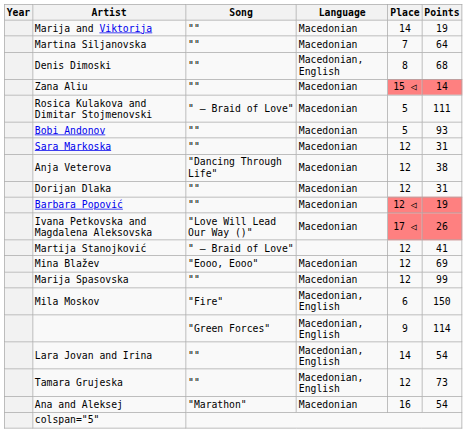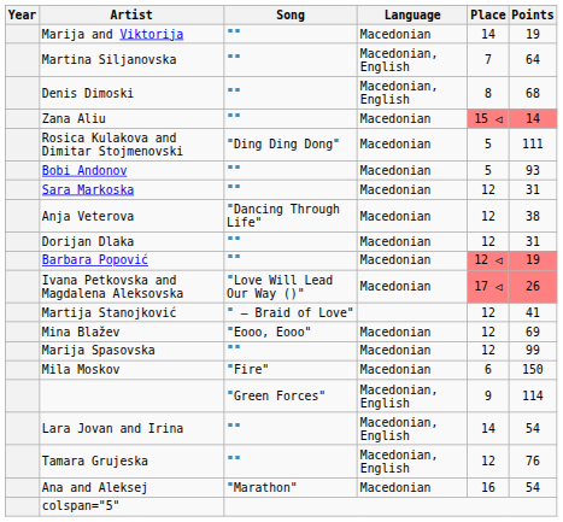Martina Siljanovska | Language: Macedonian -> Macedonian, English
Rosica Kulakova and Dimitar Stojmenovski | Song: " – Braid of Love" -> "Ding Ding Dong"
Mila Moskov | Language: Macedonian, English -> Macedonian
Tamara Grujeska | Points: 73 -> 76
